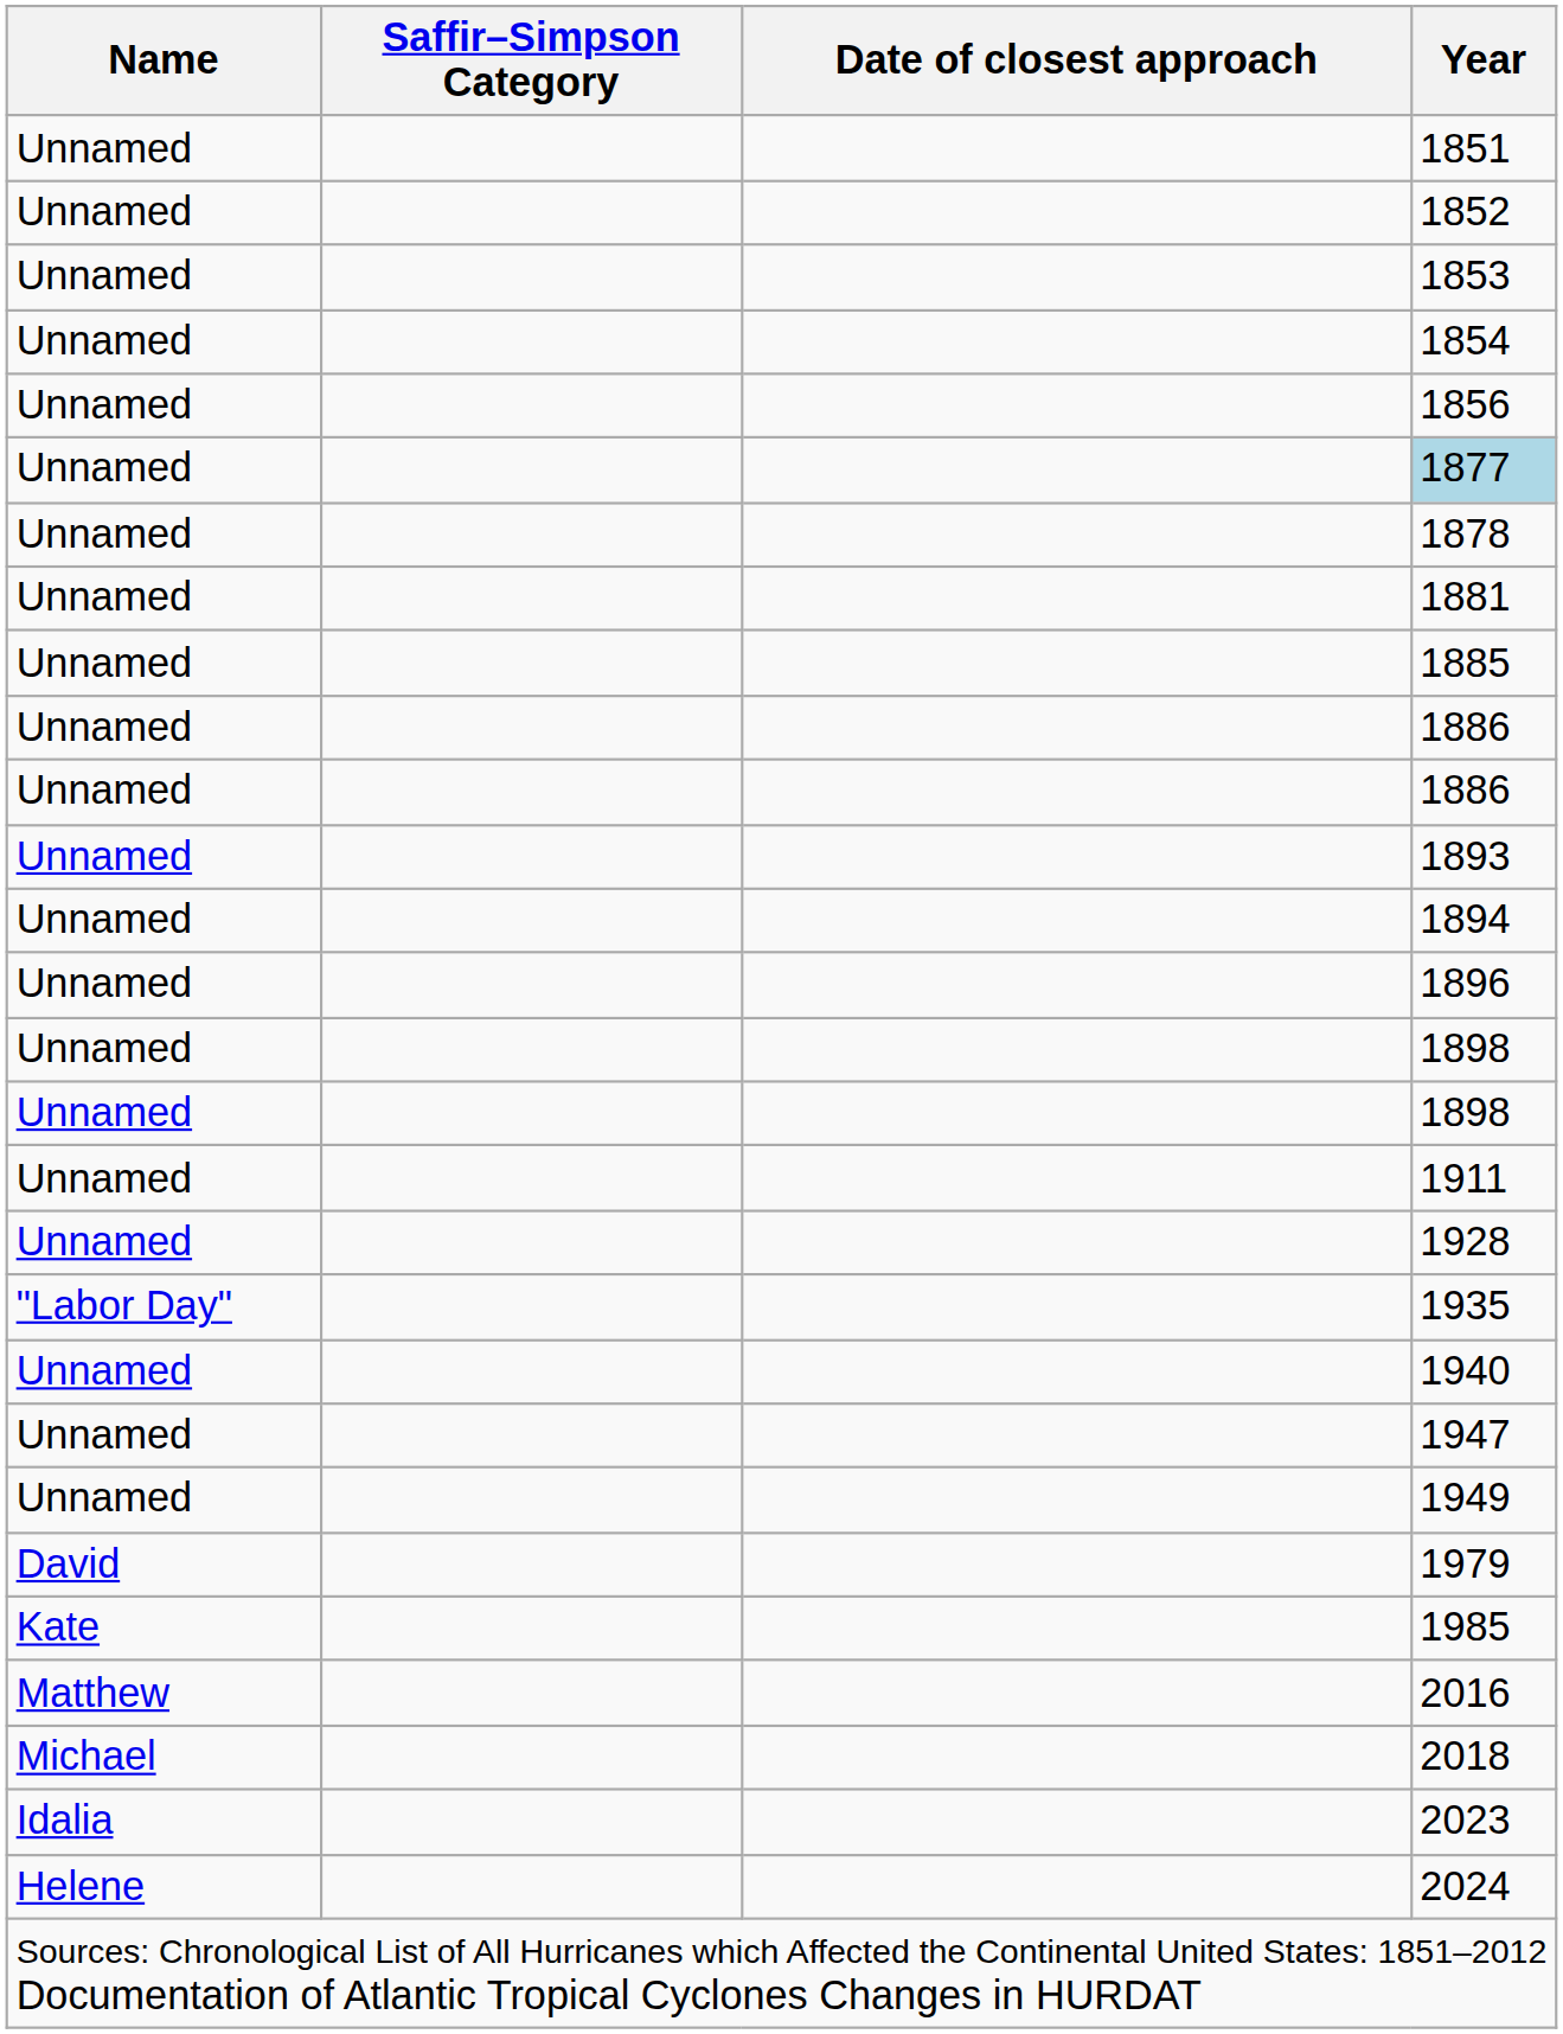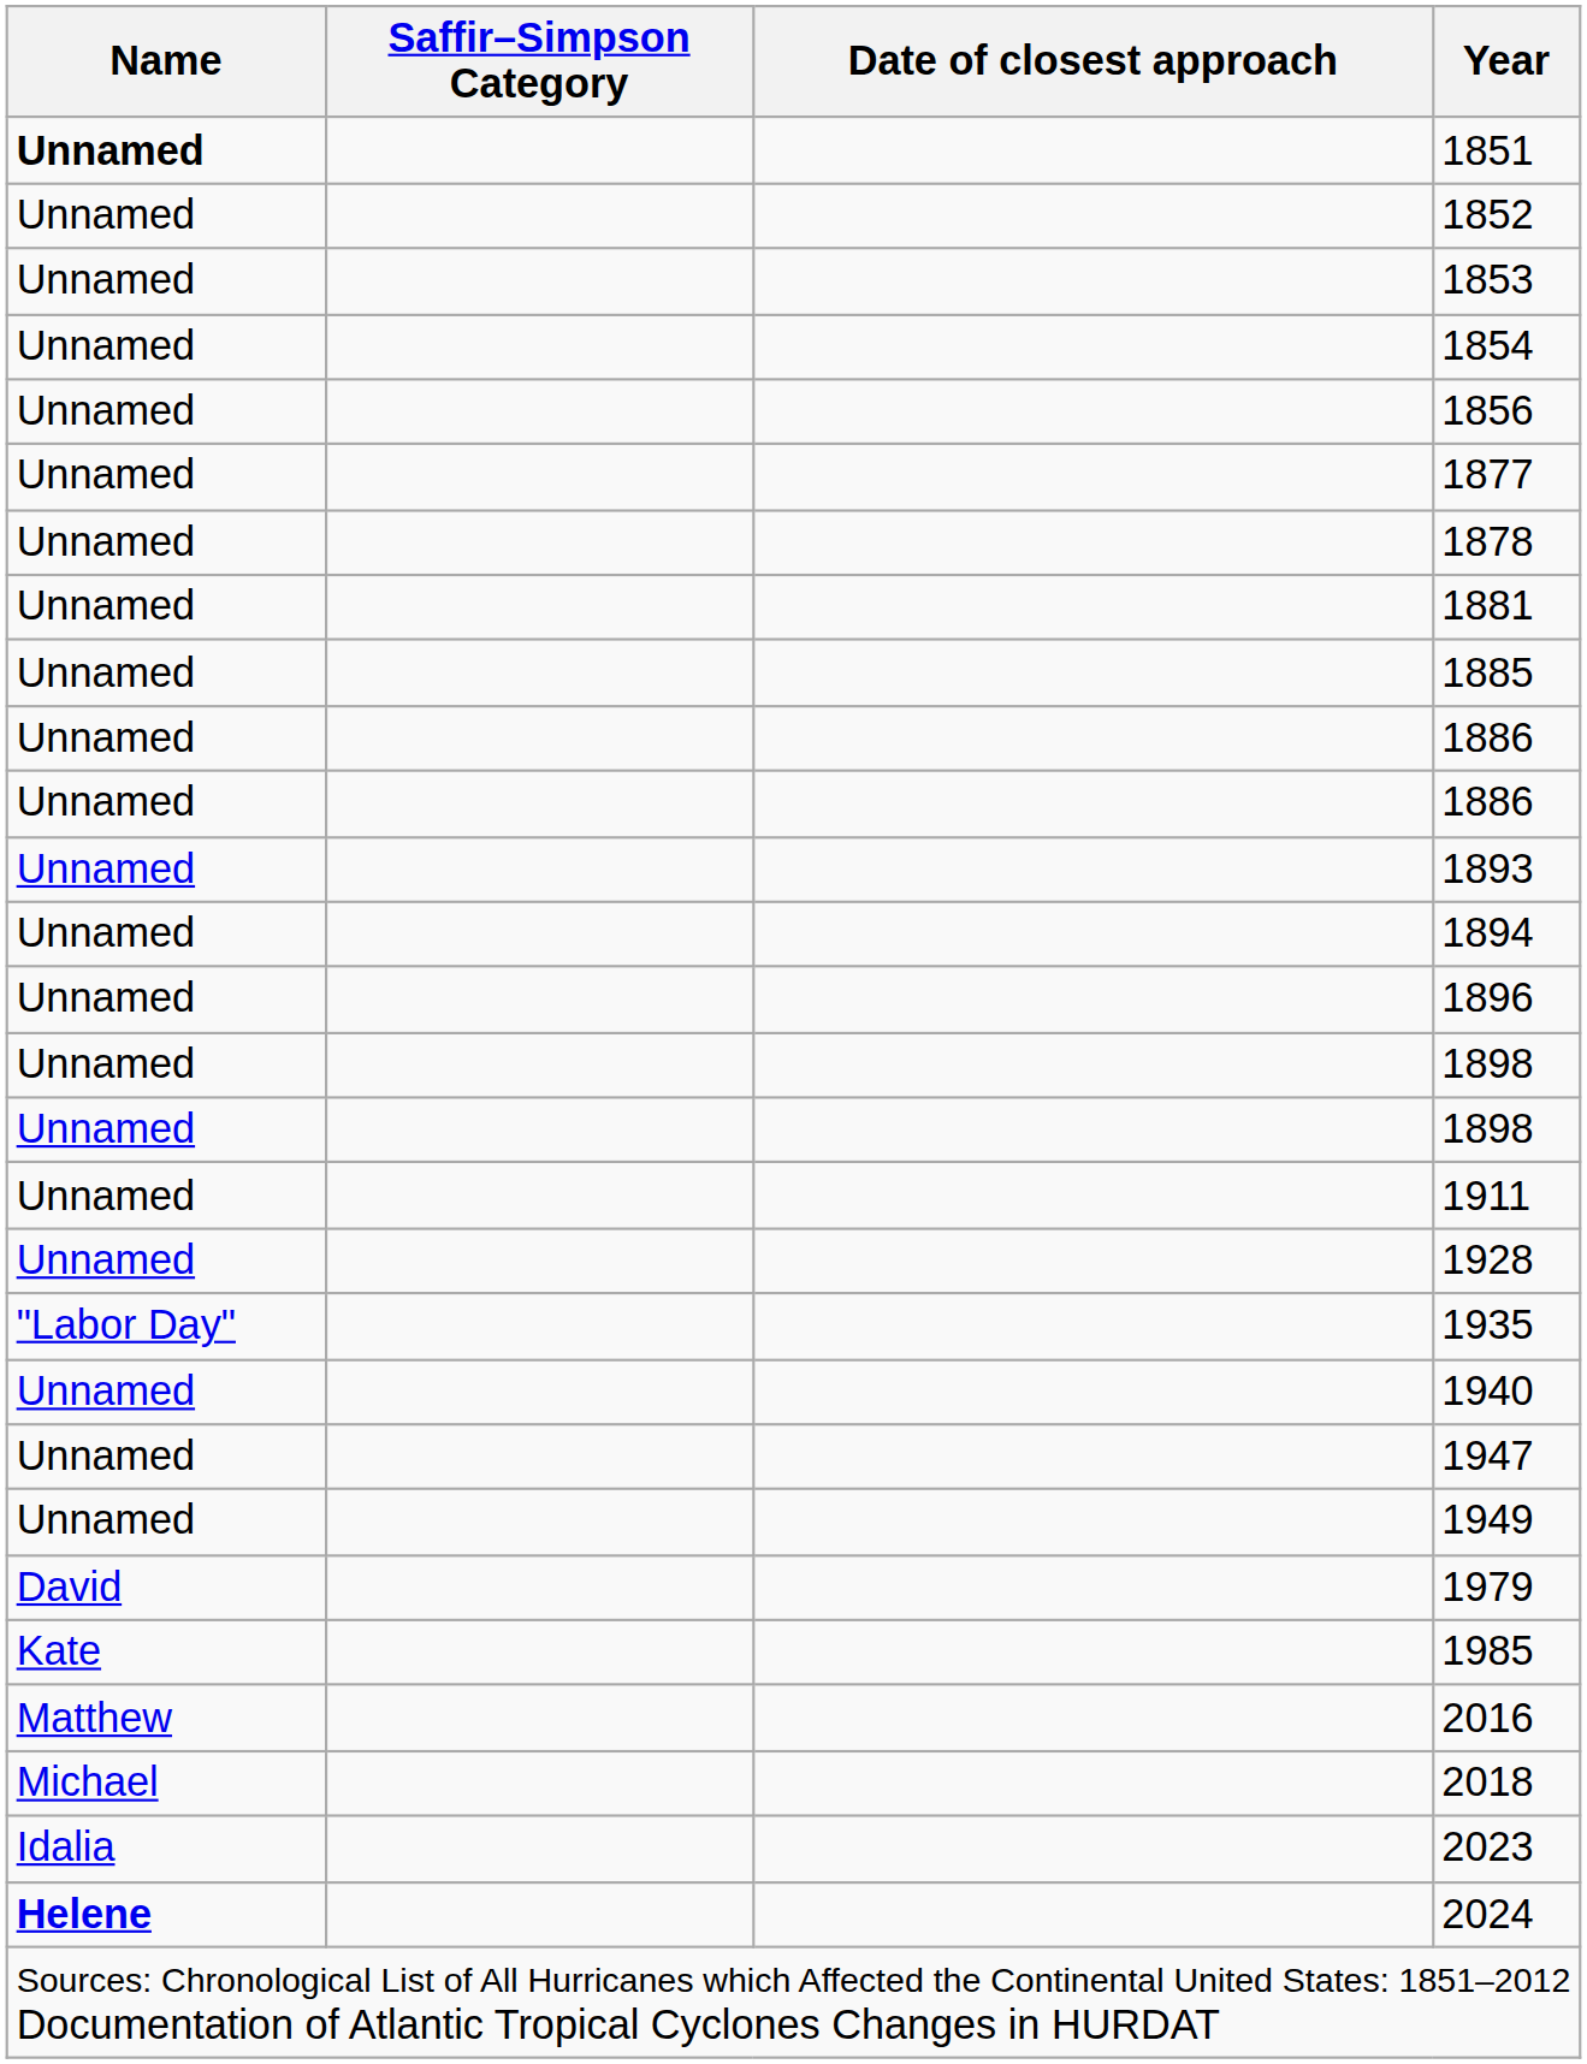1851 | Name: normal -> bold
1877 | Year: lightblue background -> no background
2024 | Name: normal -> bold
